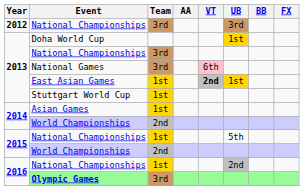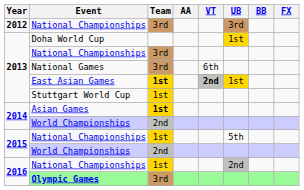National Games | VT: pink background -> no background
East Asian Games | Team: normal -> bold
Asian Games | Team: normal -> bold
